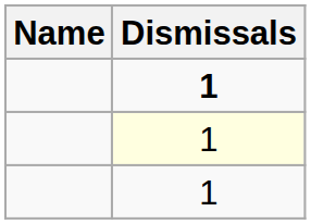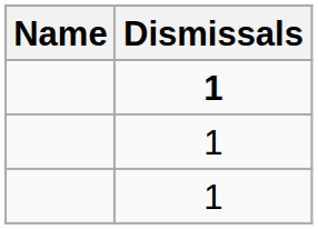row 3 | Dismissals: lightyellow background -> no background
